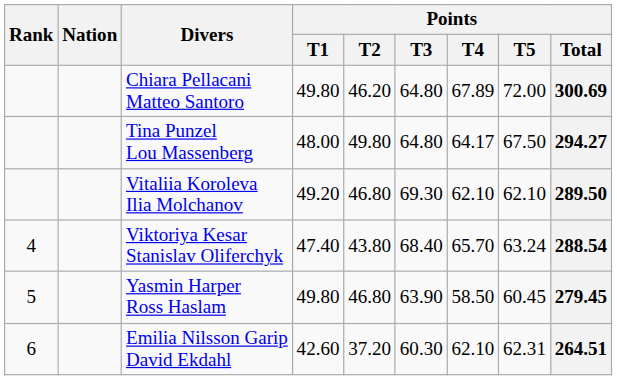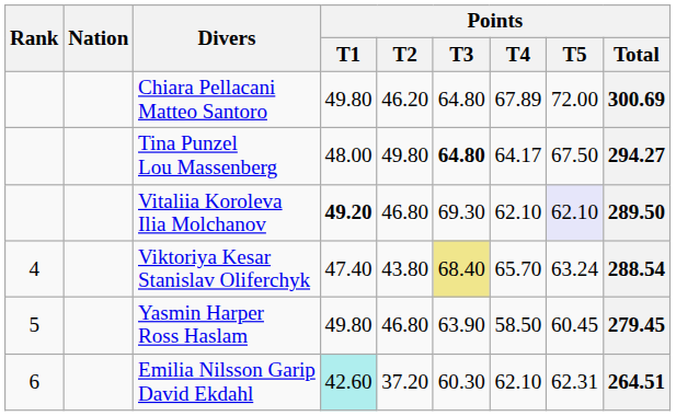Tina Punzel Lou Massenberg | Points / T3: normal -> bold
Vitaliia Koroleva Ilia Molchanov | Points / T1: normal -> bold
Vitaliia Koroleva Ilia Molchanov | Points / T5: no background -> lavender background
Viktoriya Kesar Stanislav Oliferchyk | Points / T3: no background -> khaki background
Emilia Nilsson Garip David Ekdahl | Points / T1: no background -> paleturquoise background
